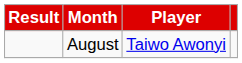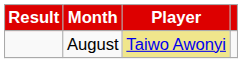August | Player: no background -> khaki background
